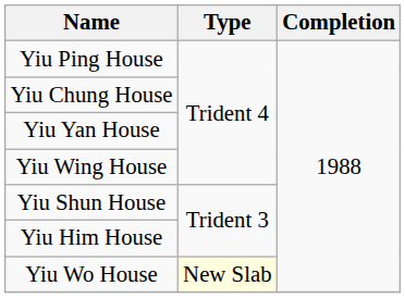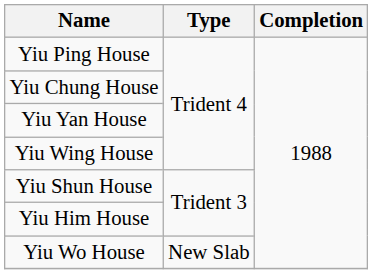Yiu Wo House | Type: lightyellow background -> no background
